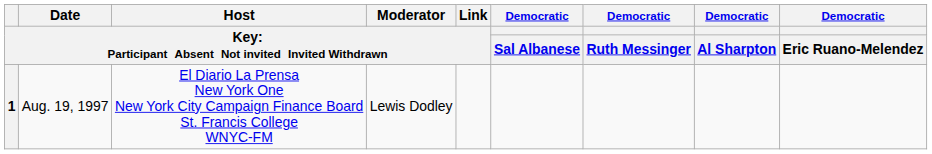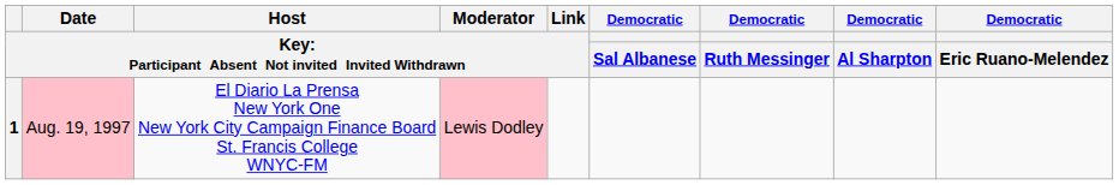1 | column 2: no background -> pink background
1 | column 4: no background -> pink background
